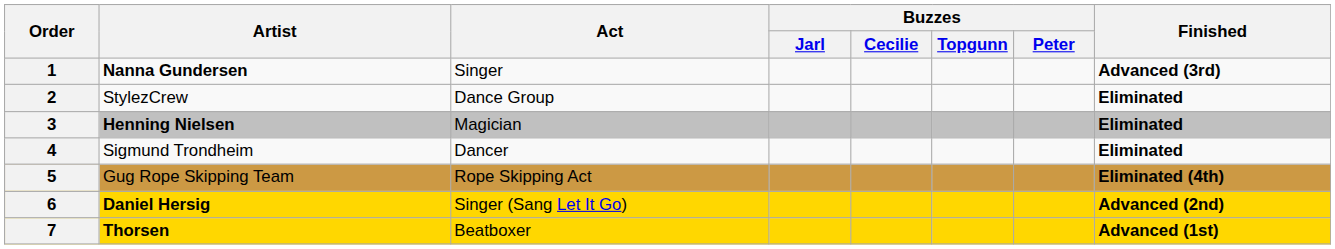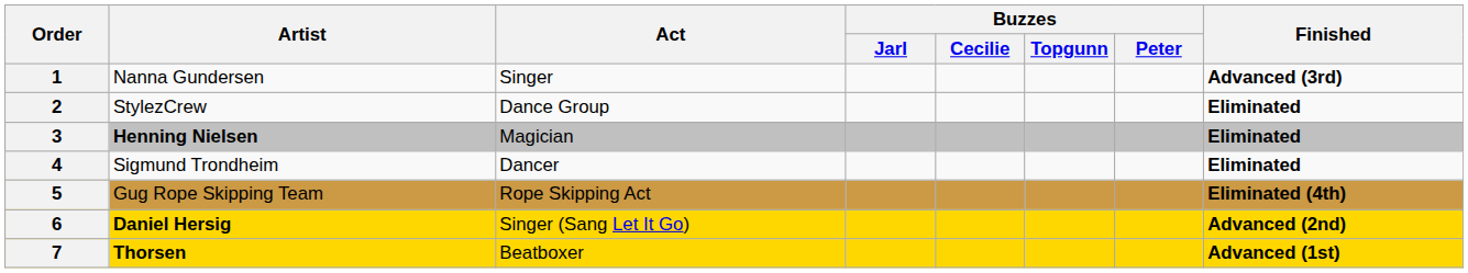1 | Artist: bold -> normal
